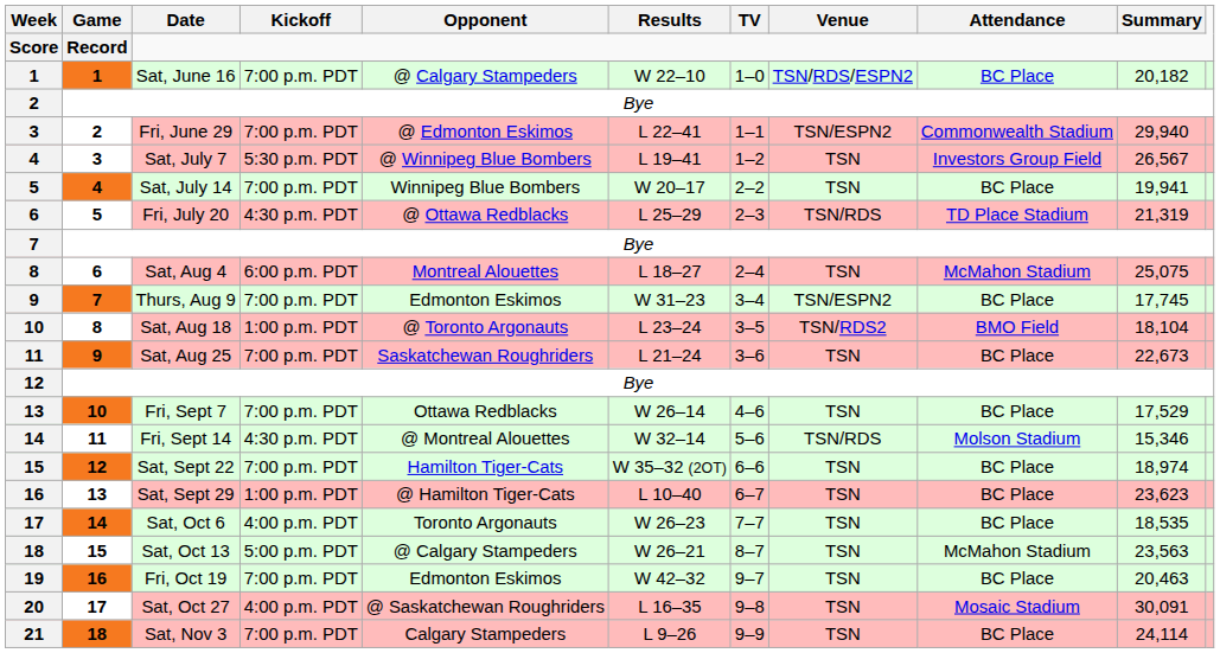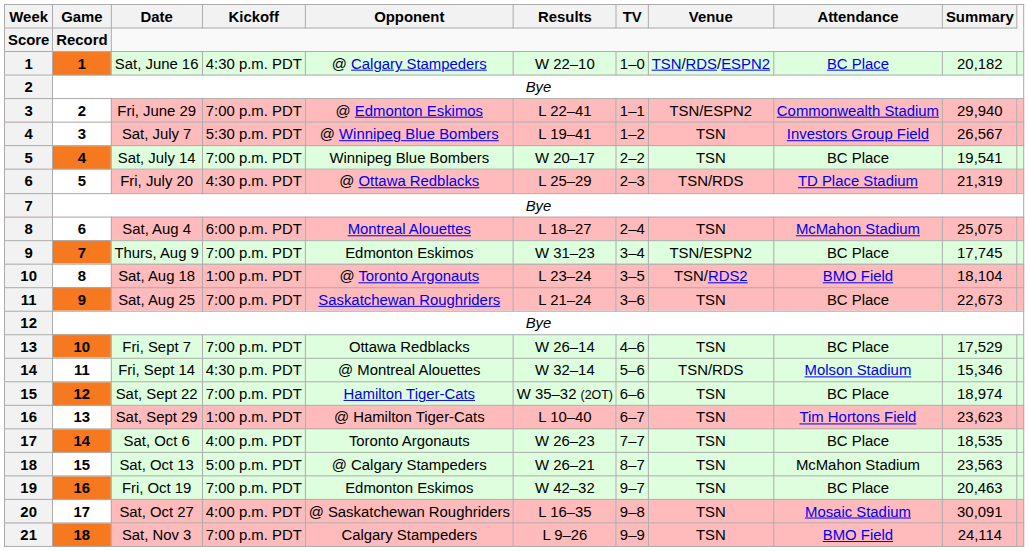Sat, June 16 | Kickoff: 7:00 p.m. PDT -> 4:30 p.m. PDT
Sat, July 14 | Summary: 19,941 -> 19,541
Sat, Sept 29 | Attendance: BC Place -> Tim Hortons Field
Sat, Nov 3 | Attendance: BC Place -> BMO Field
